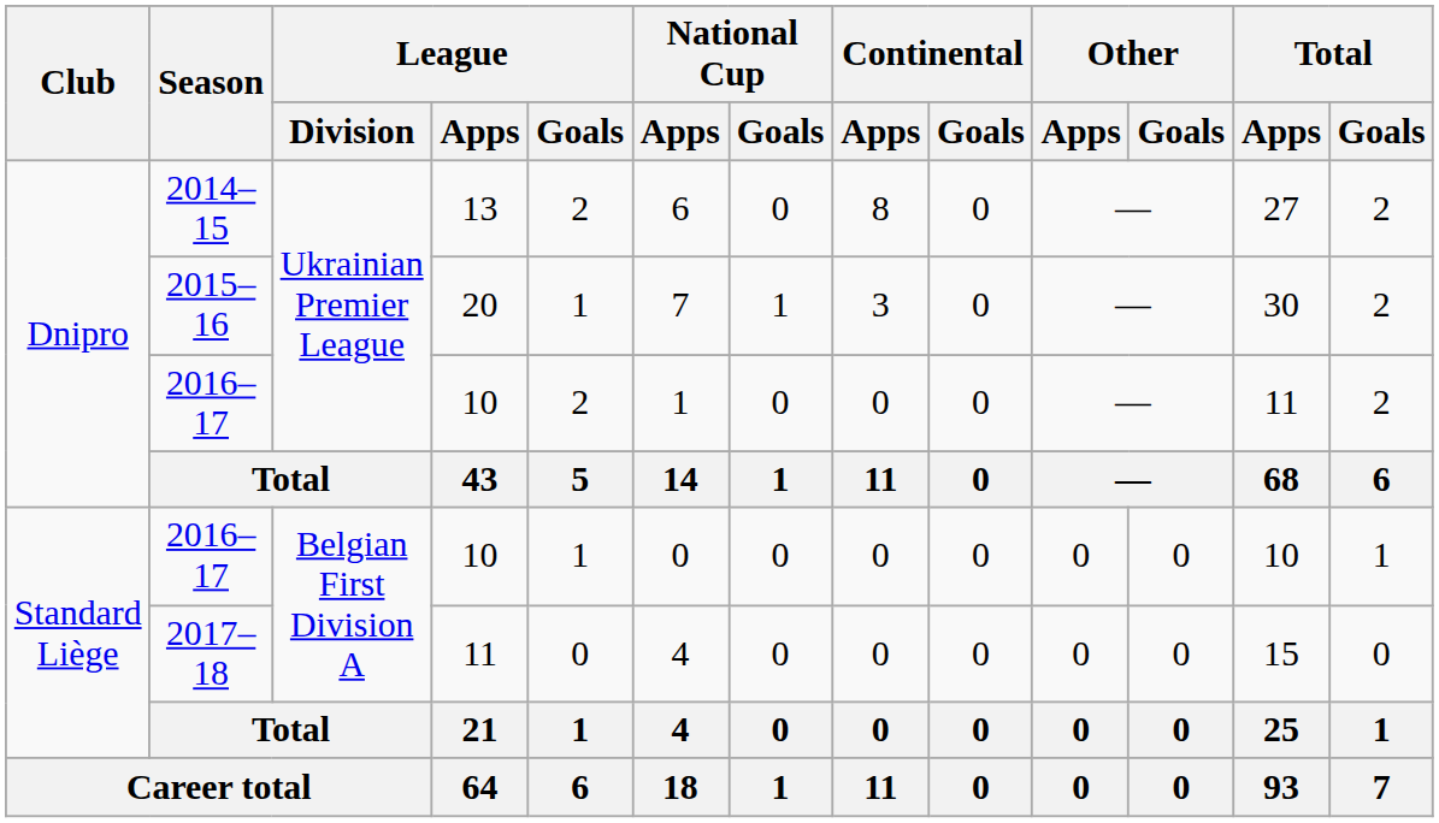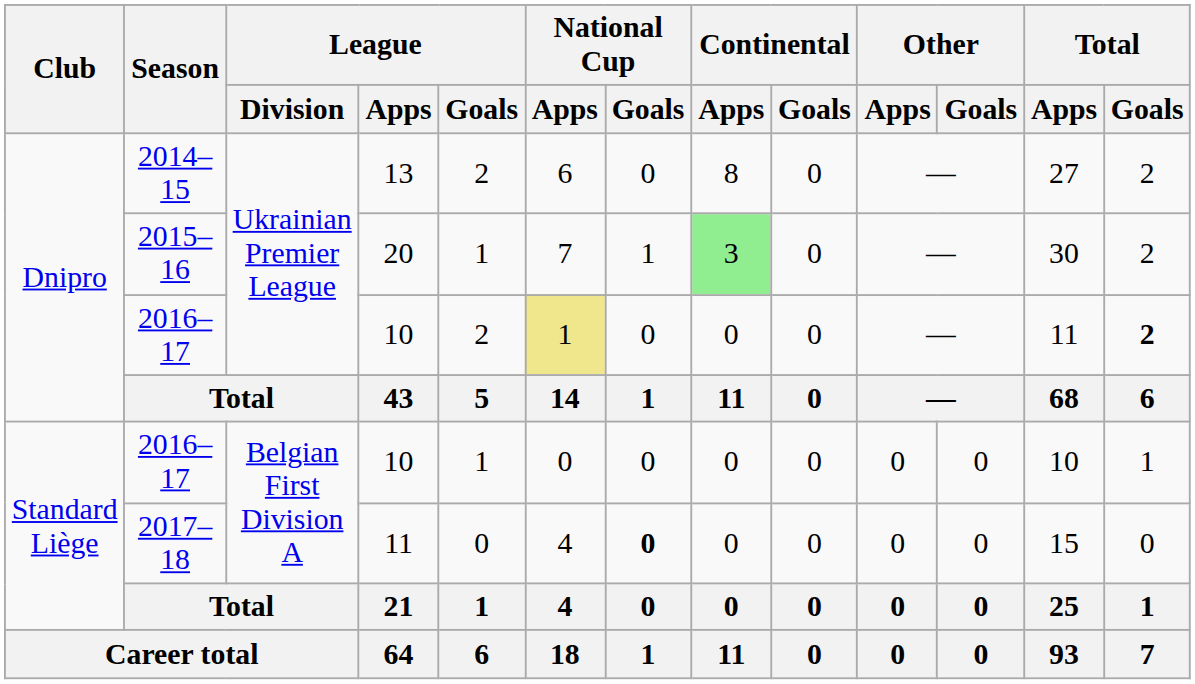2015–16 | Continental / Apps: no background -> lightgreen background
Dnipro / 2016–17 | National Cup / Apps: no background -> khaki background
Dnipro / 2016–17 | Total / Goals: normal -> bold
2017–18 | National Cup / Goals: normal -> bold
